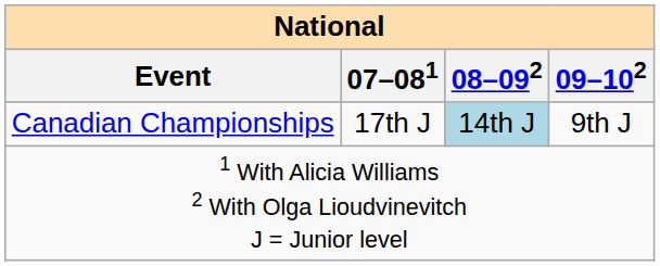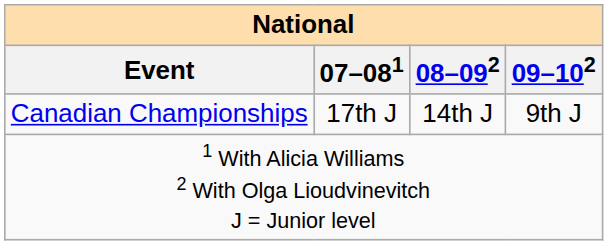Canadian Championships | 08–092: lightblue background -> no background
